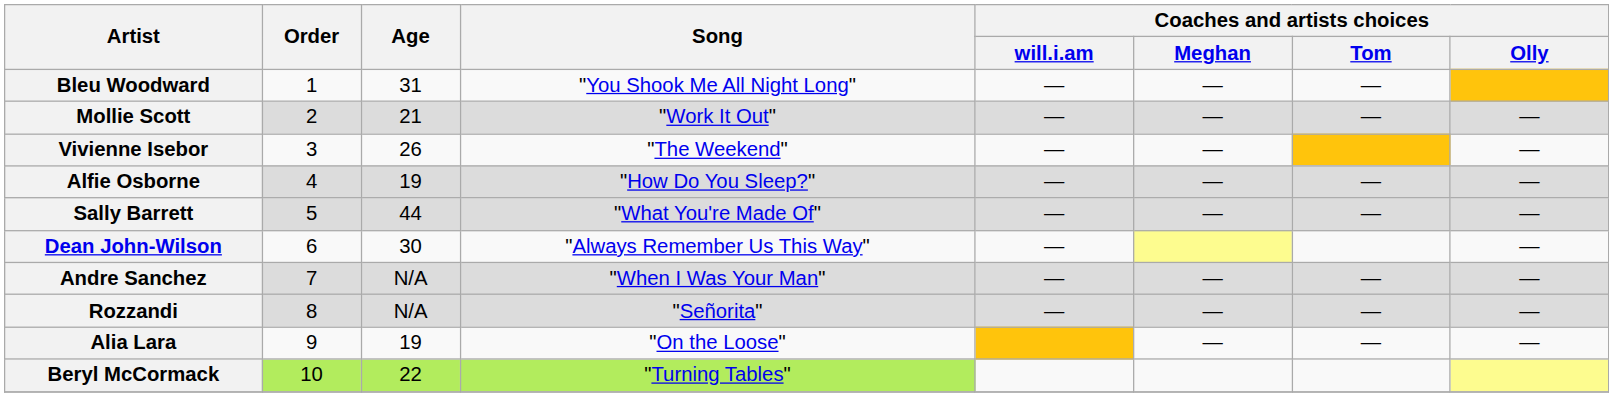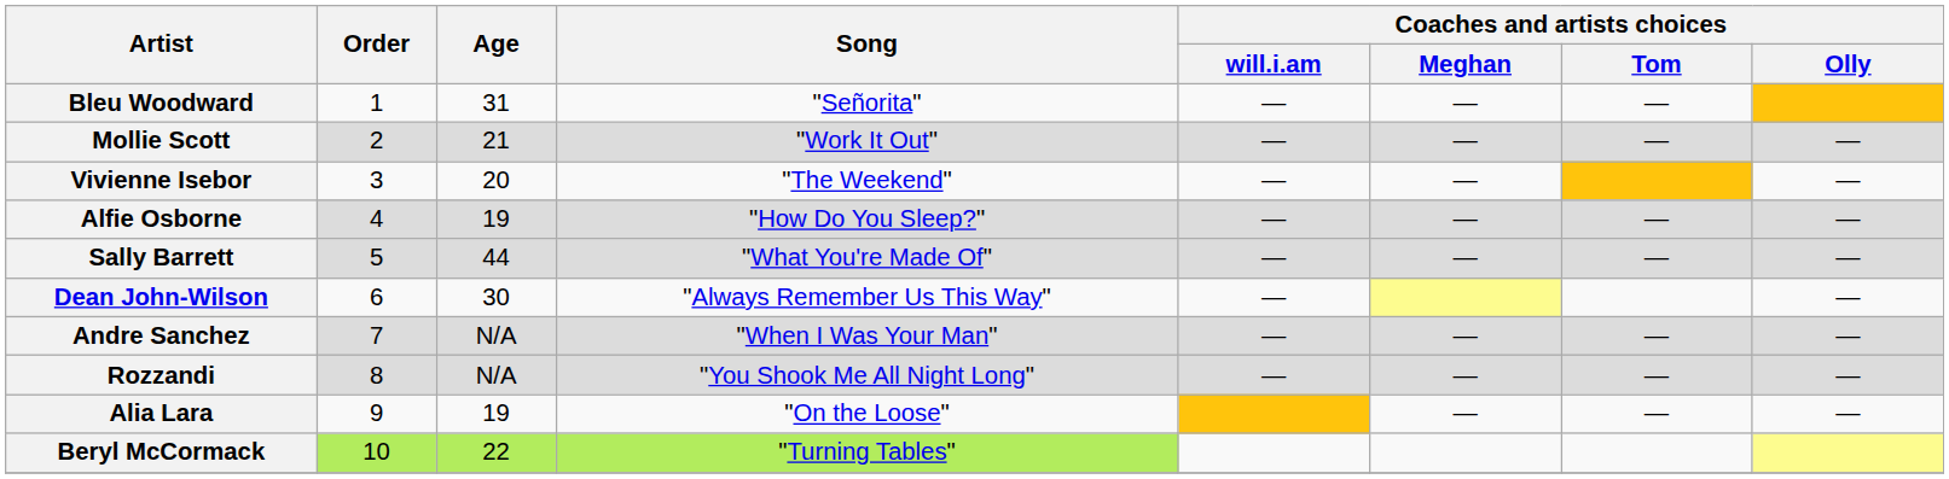Bleu Woodward | Song: "You Shook Me All Night Long" -> "Señorita"
Vivienne Isebor | Age: 26 -> 20
Rozzandi | Song: "Señorita" -> "You Shook Me All Night Long"
